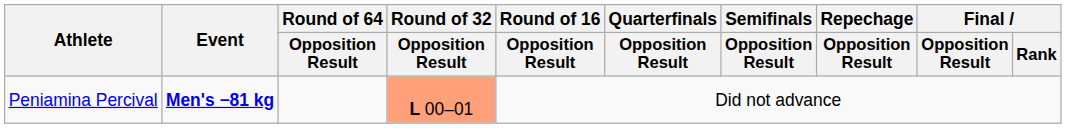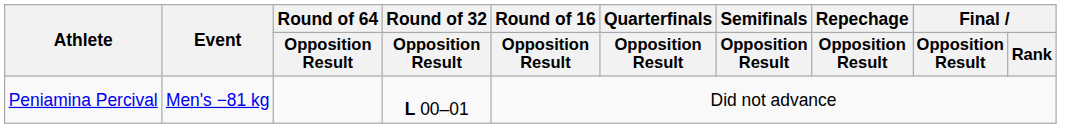Peniamina Percival | Event: bold -> normal
Peniamina Percival | Round of 32 / Opposition Result: lightsalmon background -> no background
